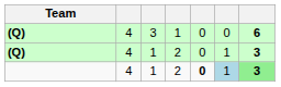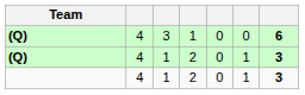row 4 | column 5: bold -> normal
row 4 | column 6: lightblue background -> no background
row 4 | column 7: lightgreen background -> no background
